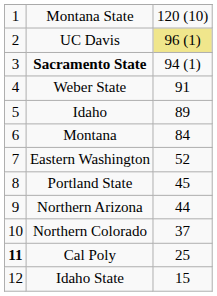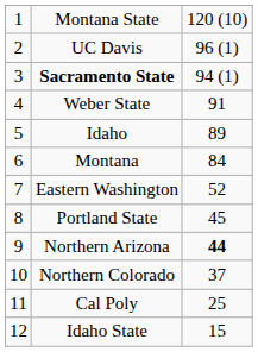UC Davis | column 3: khaki background -> no background
Northern Arizona | column 3: normal -> bold
Cal Poly | column 1: bold -> normal
